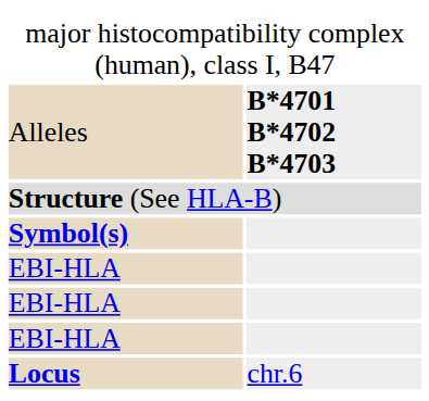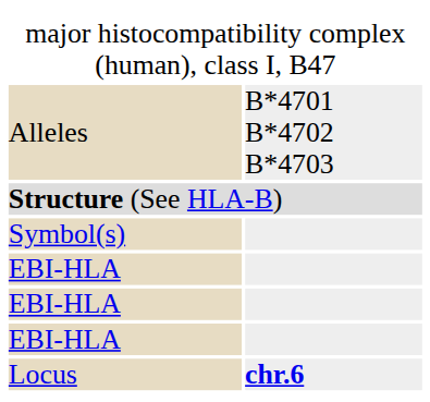Alleles | column 2: bold -> normal
Symbol(s) | column 1: bold -> normal
Locus | column 1: bold -> normal
Locus | column 2: normal -> bold
